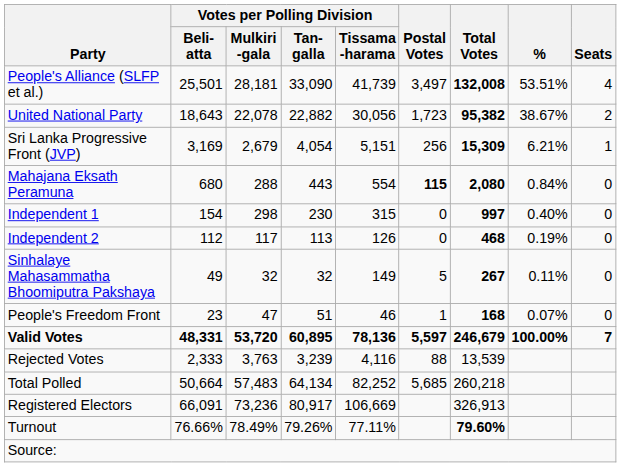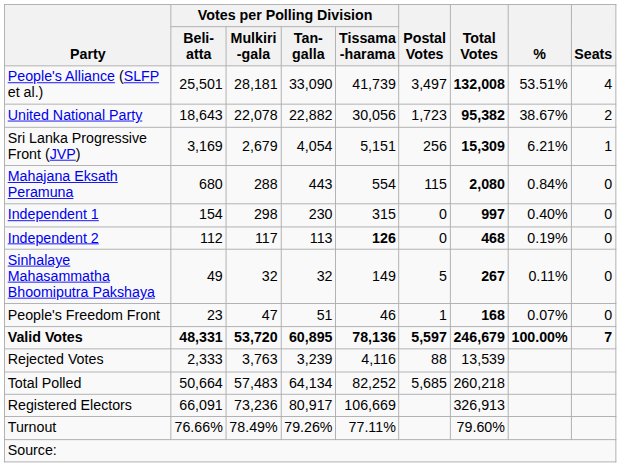Mahajana Eksath Peramuna | Postal Votes: bold -> normal
Independent 2 | Votes per Polling Division / Tissama -harama: normal -> bold
Turnout | Total Votes: bold -> normal
